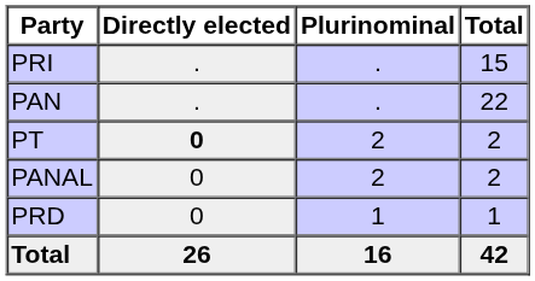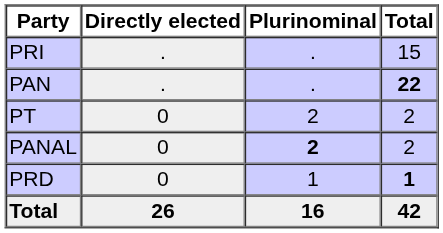PAN | Total: normal -> bold
PT | Directly elected: bold -> normal
PANAL | Plurinominal: normal -> bold
PRD | Total: normal -> bold
